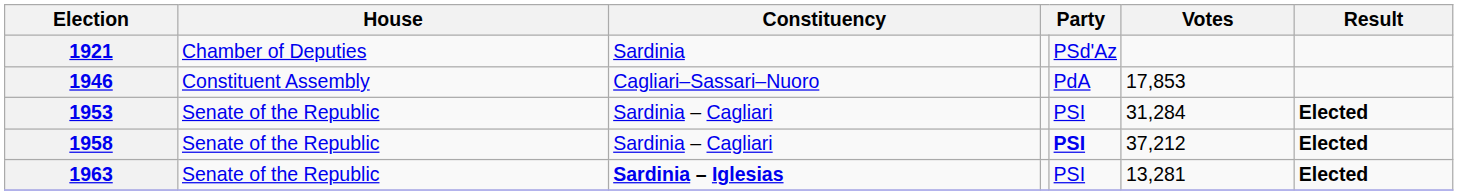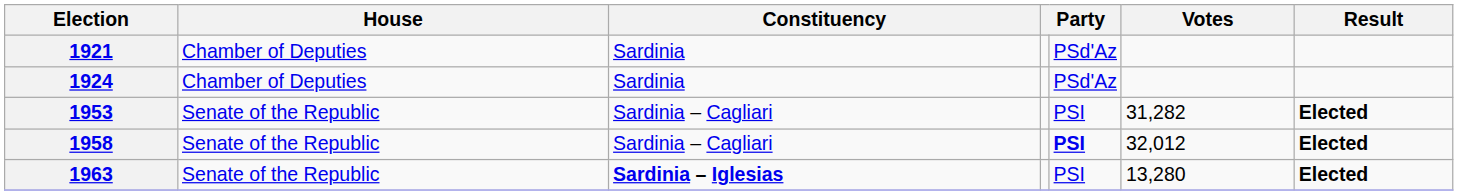+ row: 1924 | Chamber of Deputies | Sardinia | PSd'Az
- row: 1946 | Constituent Assembly | Cagliari–Sassari–Nuoro | PdA | 17,853
1953 | Votes: 31,284 -> 31,282
1958 | Votes: 37,212 -> 32,012
1963 | Votes: 13,281 -> 13,280
